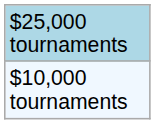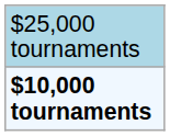row 2 | column 1: normal -> bold
